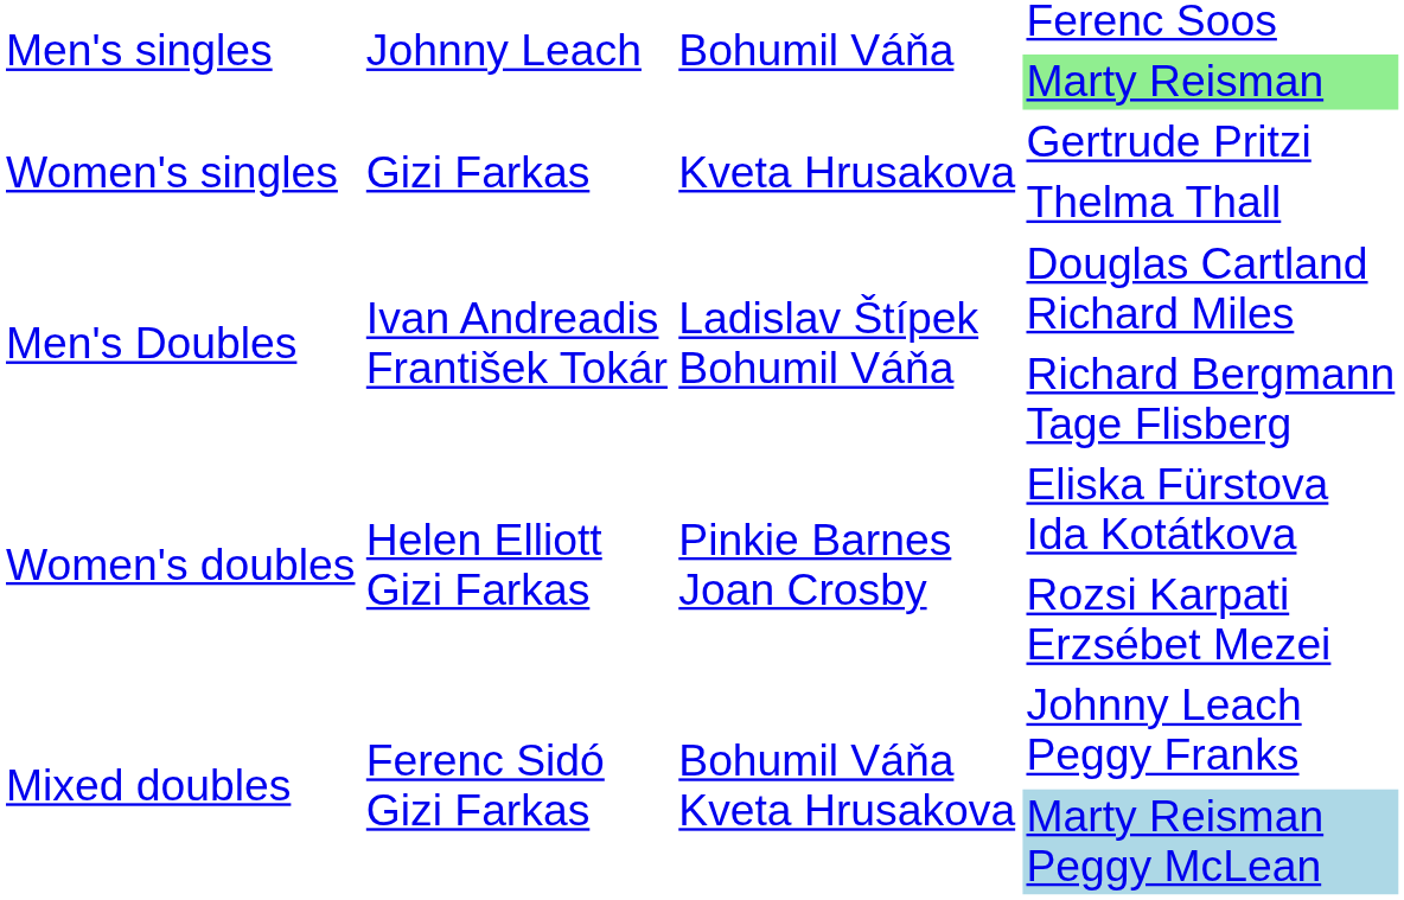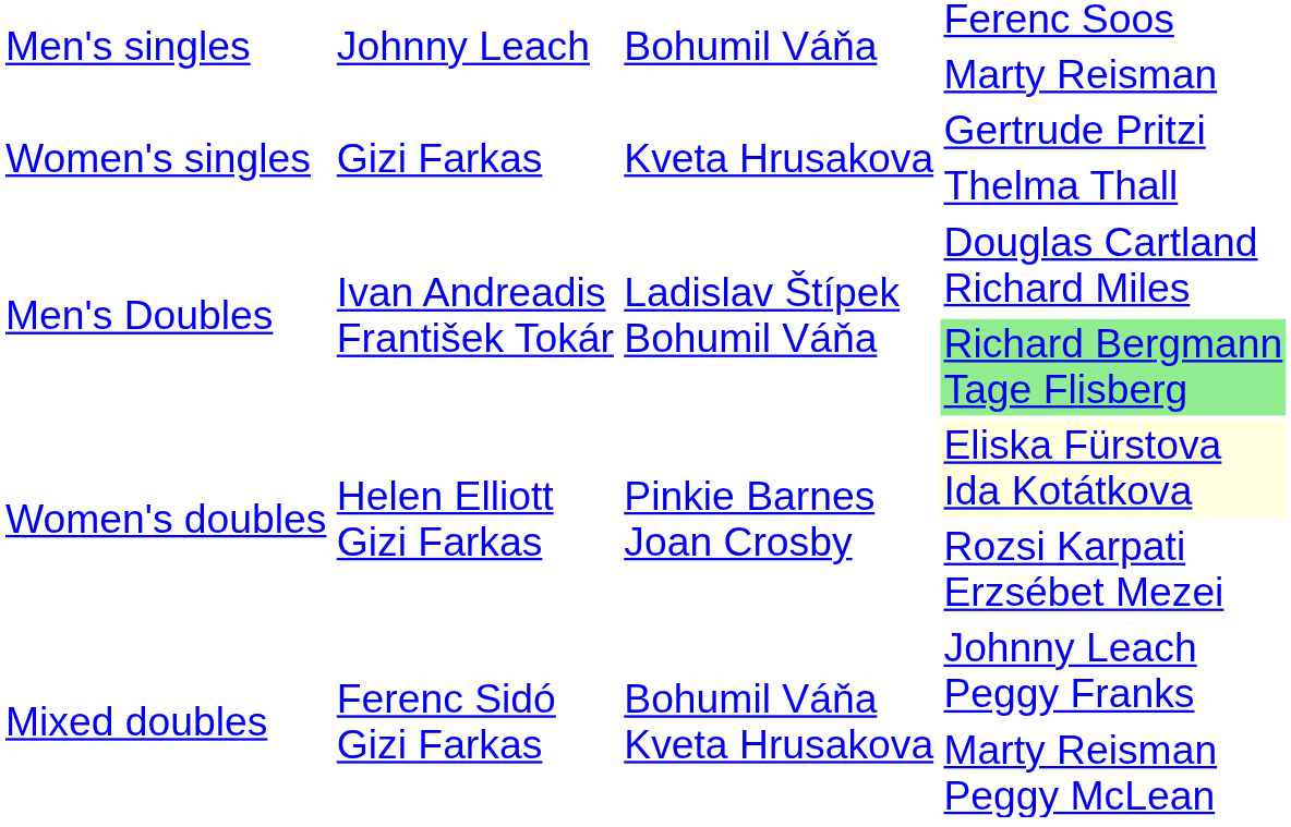Marty Reisman | column 4: lightgreen background -> no background
Richard Bergmann Tage Flisberg | column 4: no background -> lightgreen background
Eliska Fürstova Ida Kotátkova | column 4: no background -> lightyellow background
Marty Reisman Peggy McLean | column 4: lightblue background -> no background
